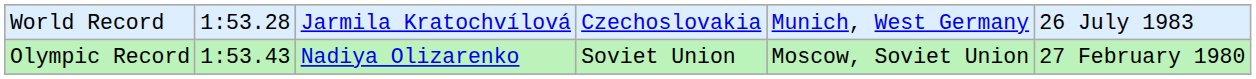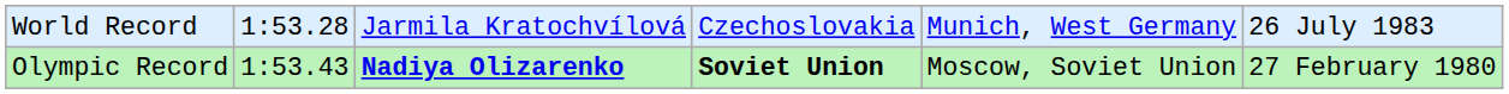Olympic Record | column 3: normal -> bold
Olympic Record | column 4: normal -> bold
